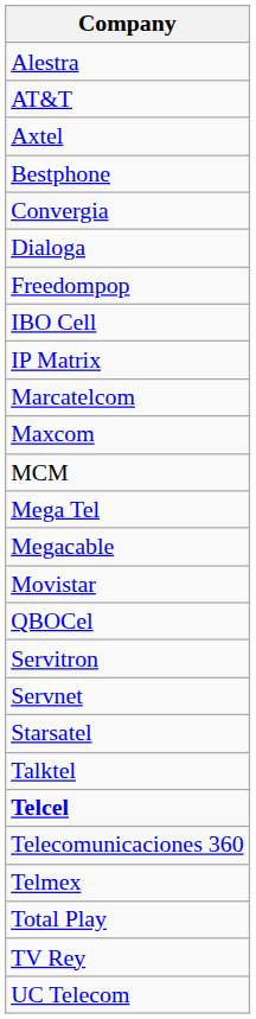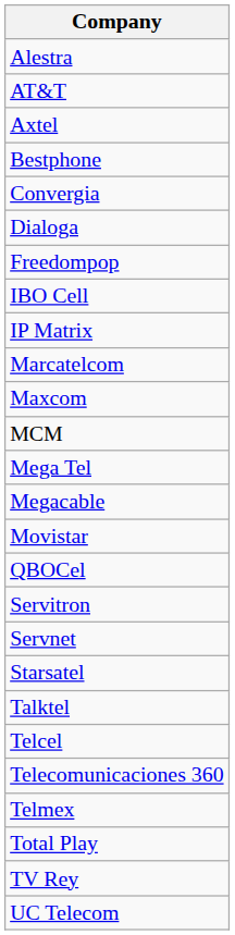row 22 | column 1: bold -> normal
